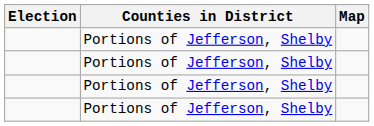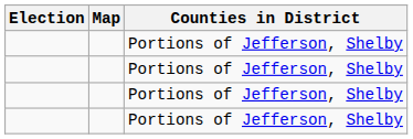columns swapped: Map <-> Counties in District
